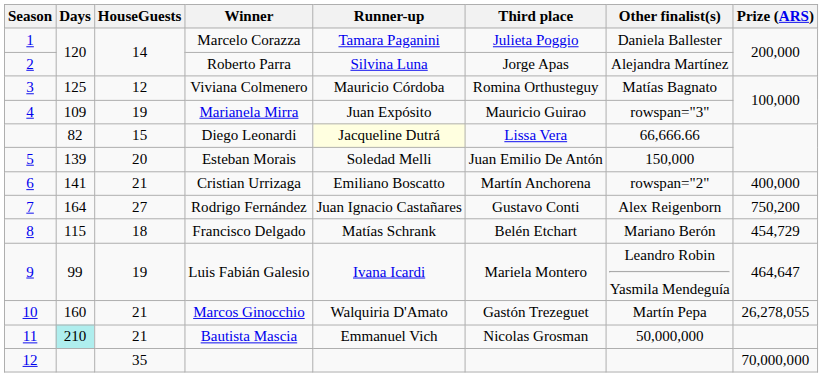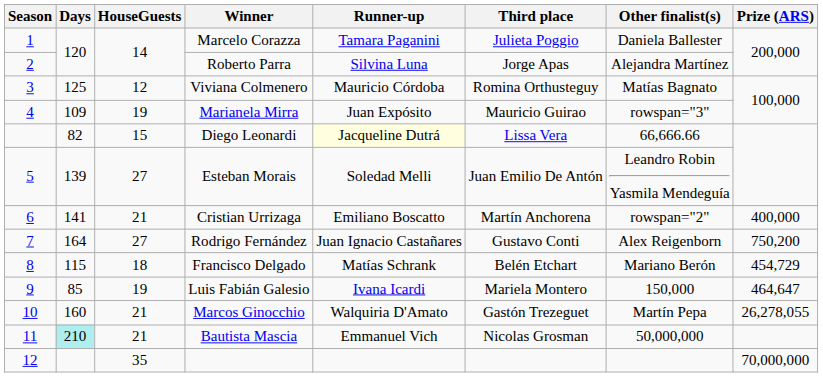Esteban Morais | HouseGuests: 20 -> 27
Esteban Morais | Other finalist(s): 150,000 -> Leandro Robin Yasmila Mendeguía
Luis Fabián Galesio | Days: 99 -> 85
Luis Fabián Galesio | Other finalist(s): Leandro Robin Yasmila Mendeguía -> 150,000
